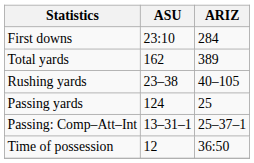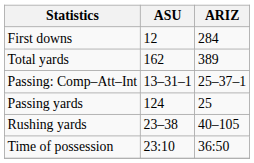First downs | ASU: 23:10 -> 12
rows swapped: Rushing yards <-> Passing: Comp–Att–Int
Time of possession | ASU: 12 -> 23:10
